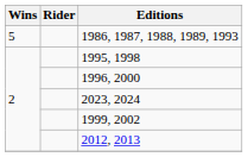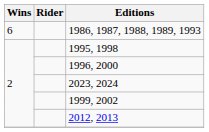1986, 1987, 1988, 1989, 1993 | Wins: 5 -> 6
